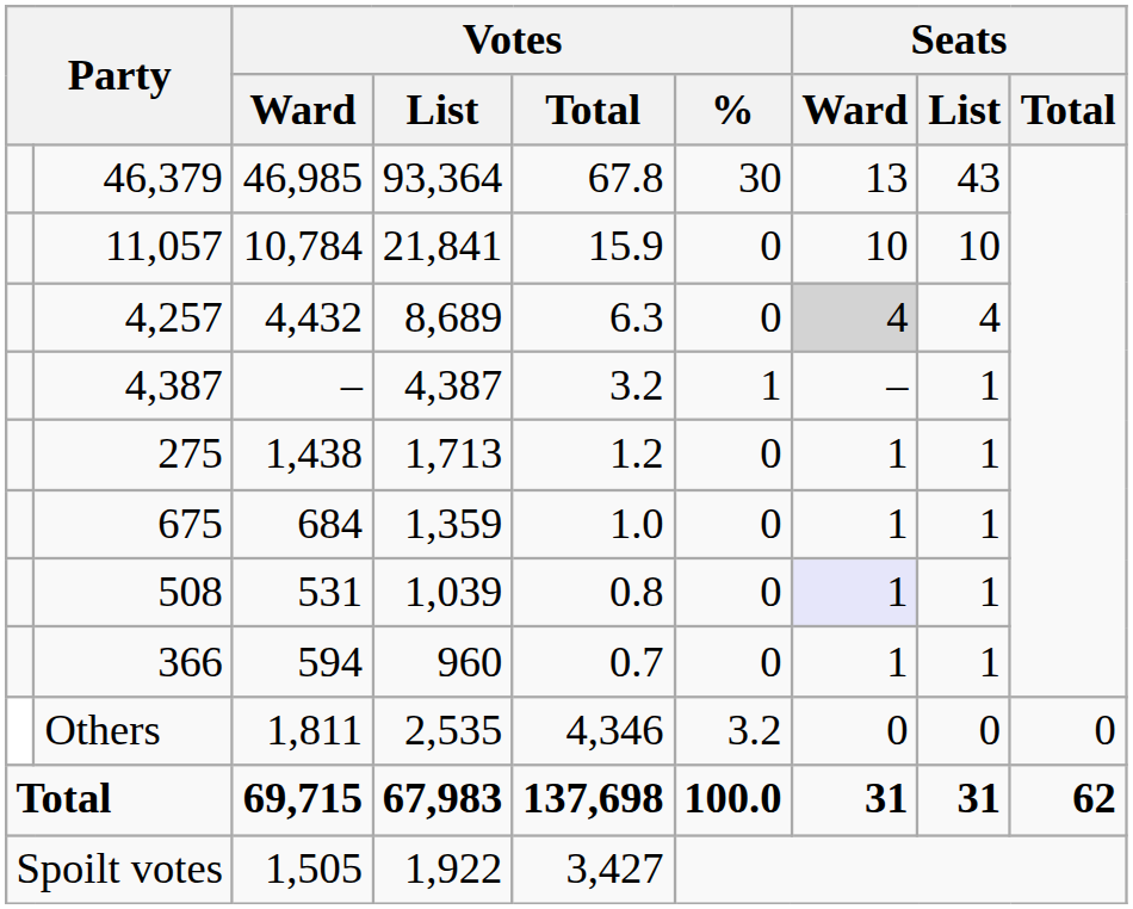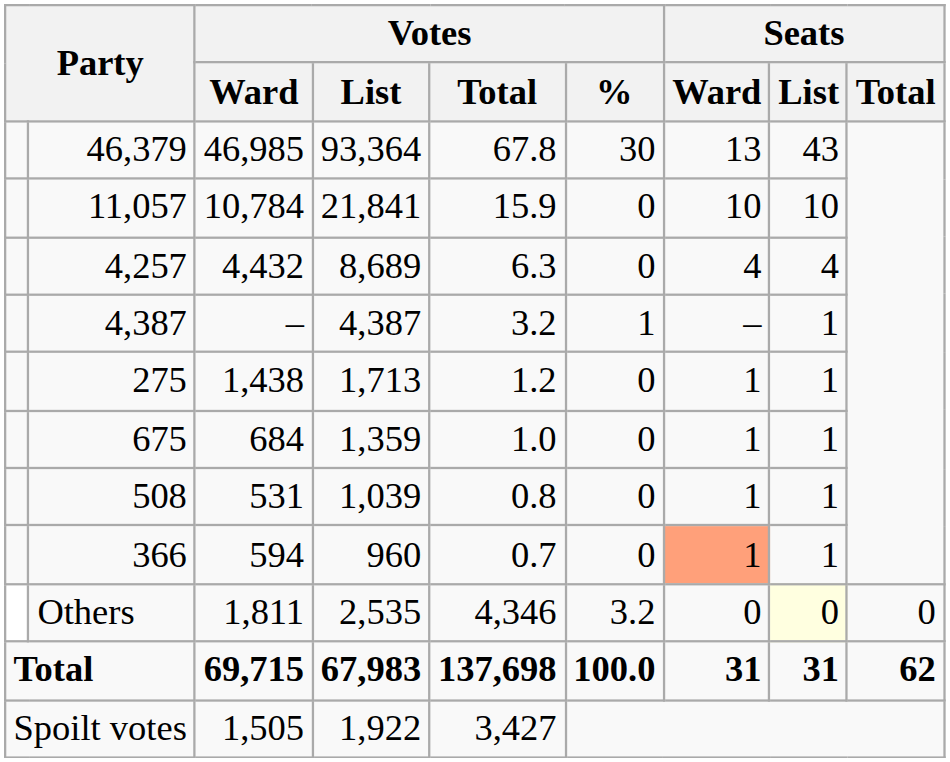4,257 | Seats / Ward: lightgrey background -> no background
508 | Seats / Ward: lavender background -> no background
366 | Seats / Ward: no background -> lightsalmon background
Others | Seats / List: no background -> lightyellow background
